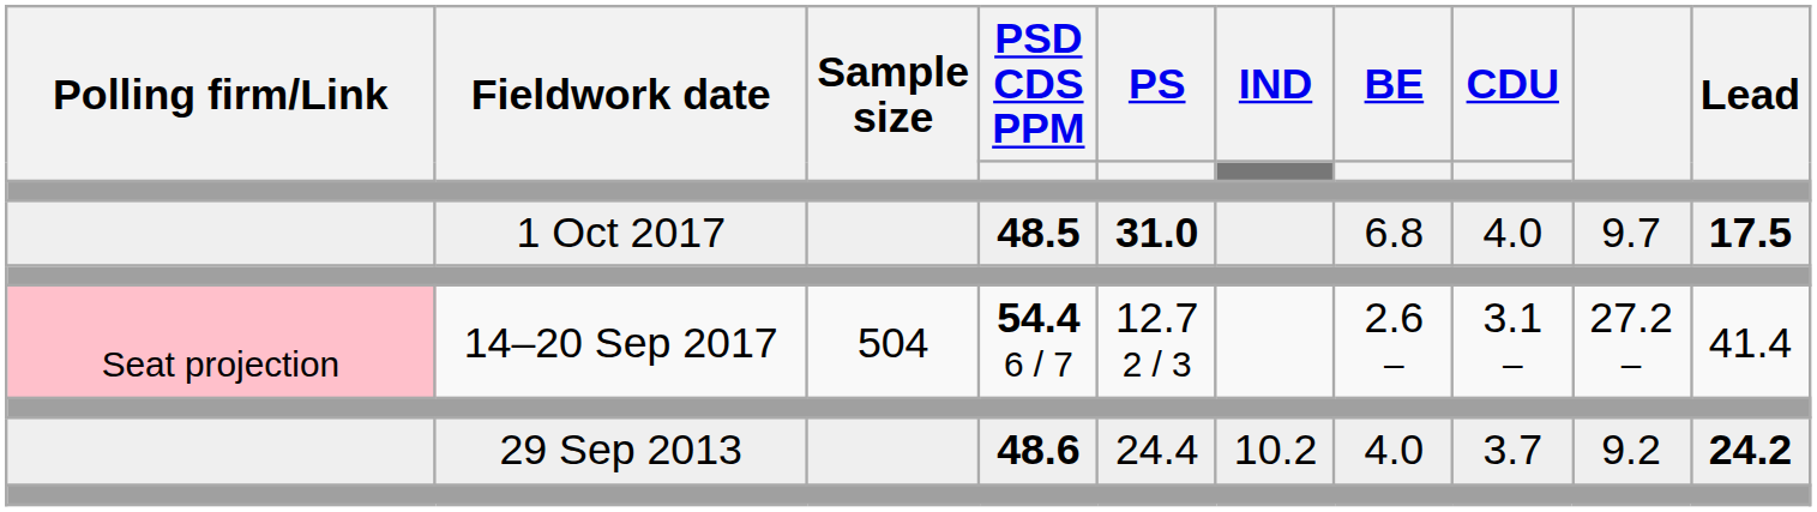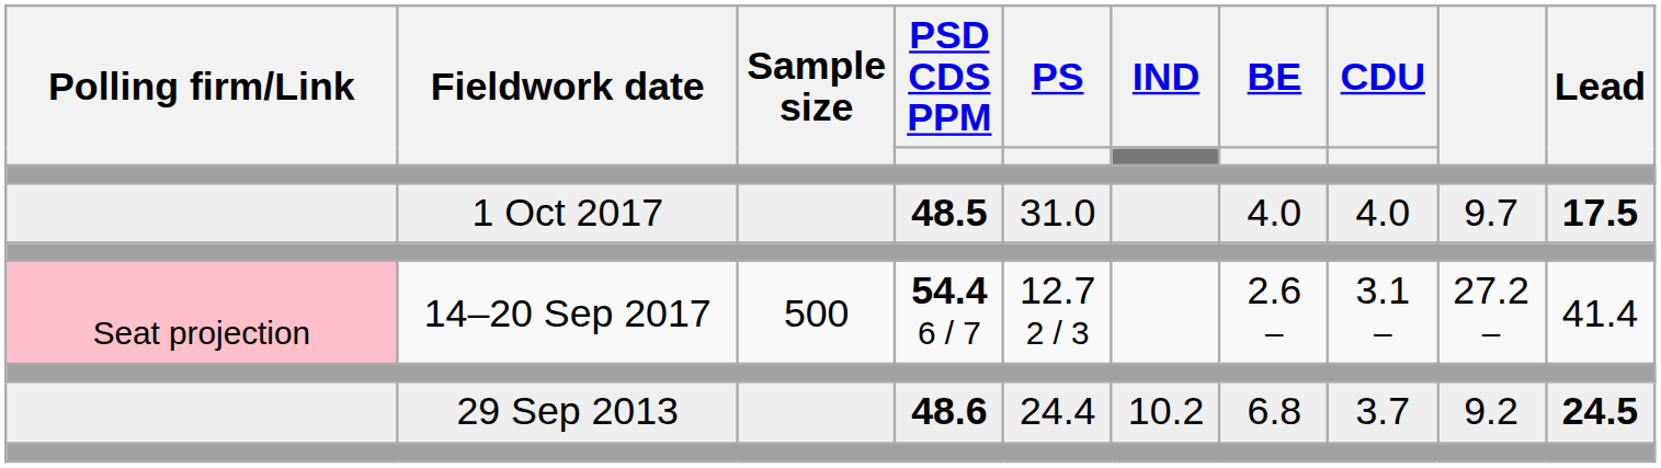1 Oct 2017 | PS: bold -> normal
1 Oct 2017 | BE: 6.8 -> 4.0
14–20 Sep 2017 | Sample size: 504 -> 500
29 Sep 2013 | BE: 4.0 -> 6.8
29 Sep 2013 | Lead: 24.2 -> 24.5
